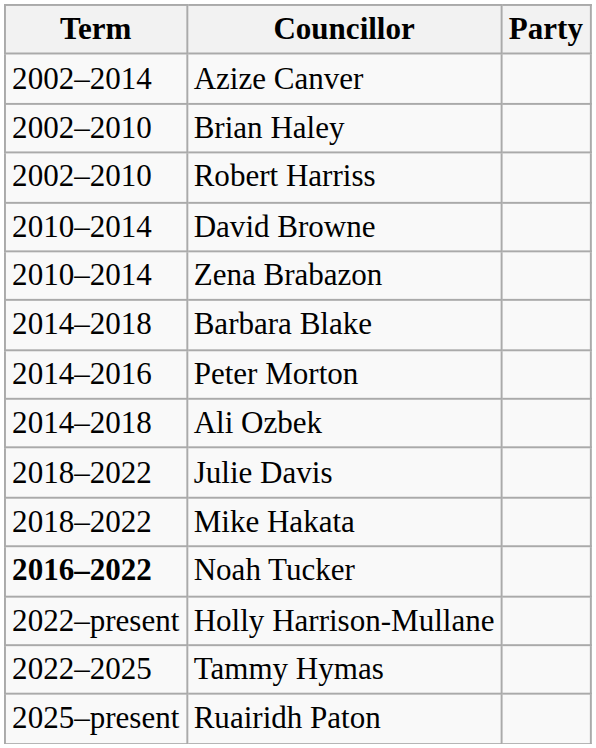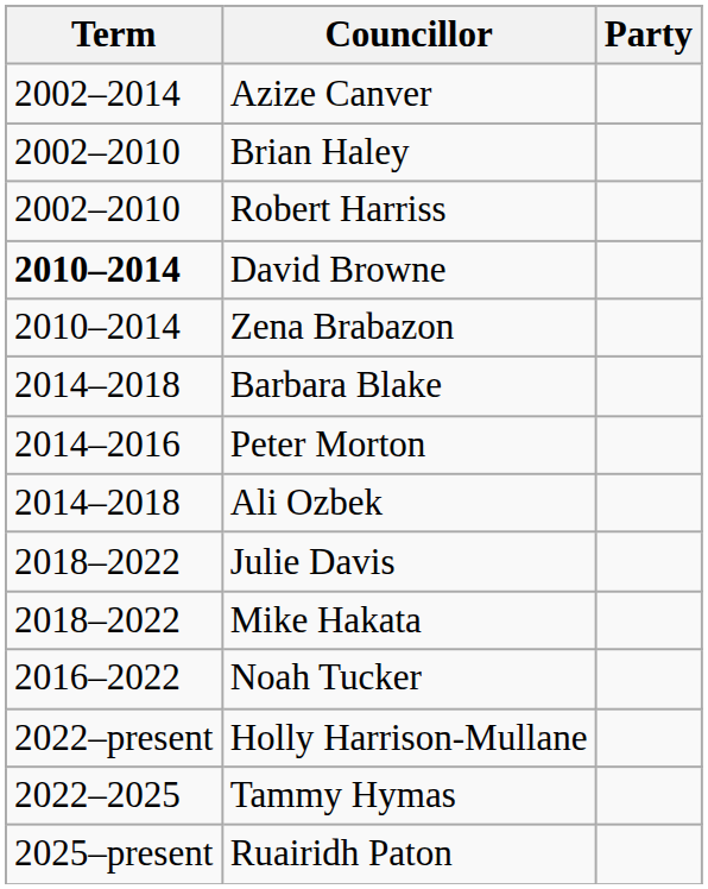David Browne | Term: normal -> bold
Noah Tucker | Term: bold -> normal
